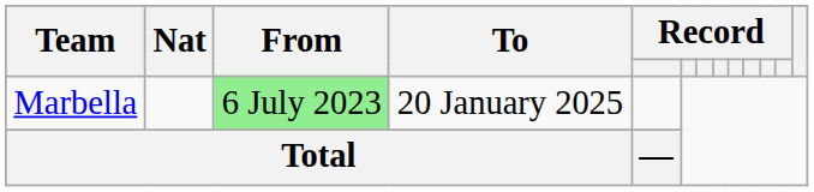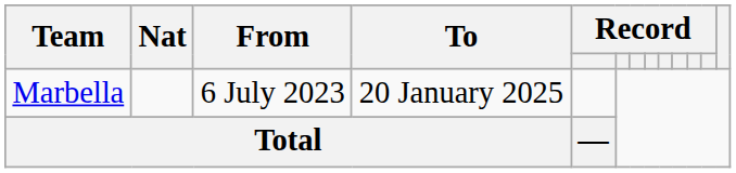Marbella | From: lightgreen background -> no background
